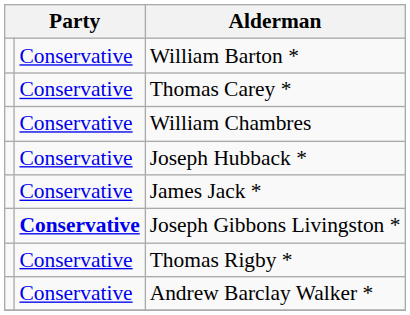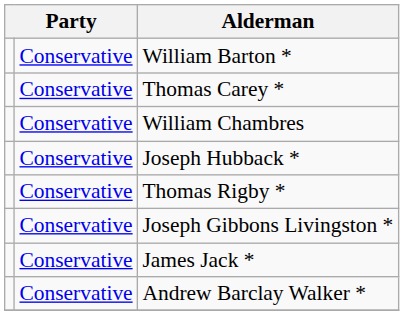rows swapped: James Jack * <-> Thomas Rigby *
Joseph Gibbons Livingston * | column 2: bold -> normal
